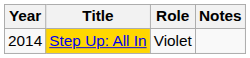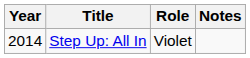row 2 | Title: gold background -> no background
